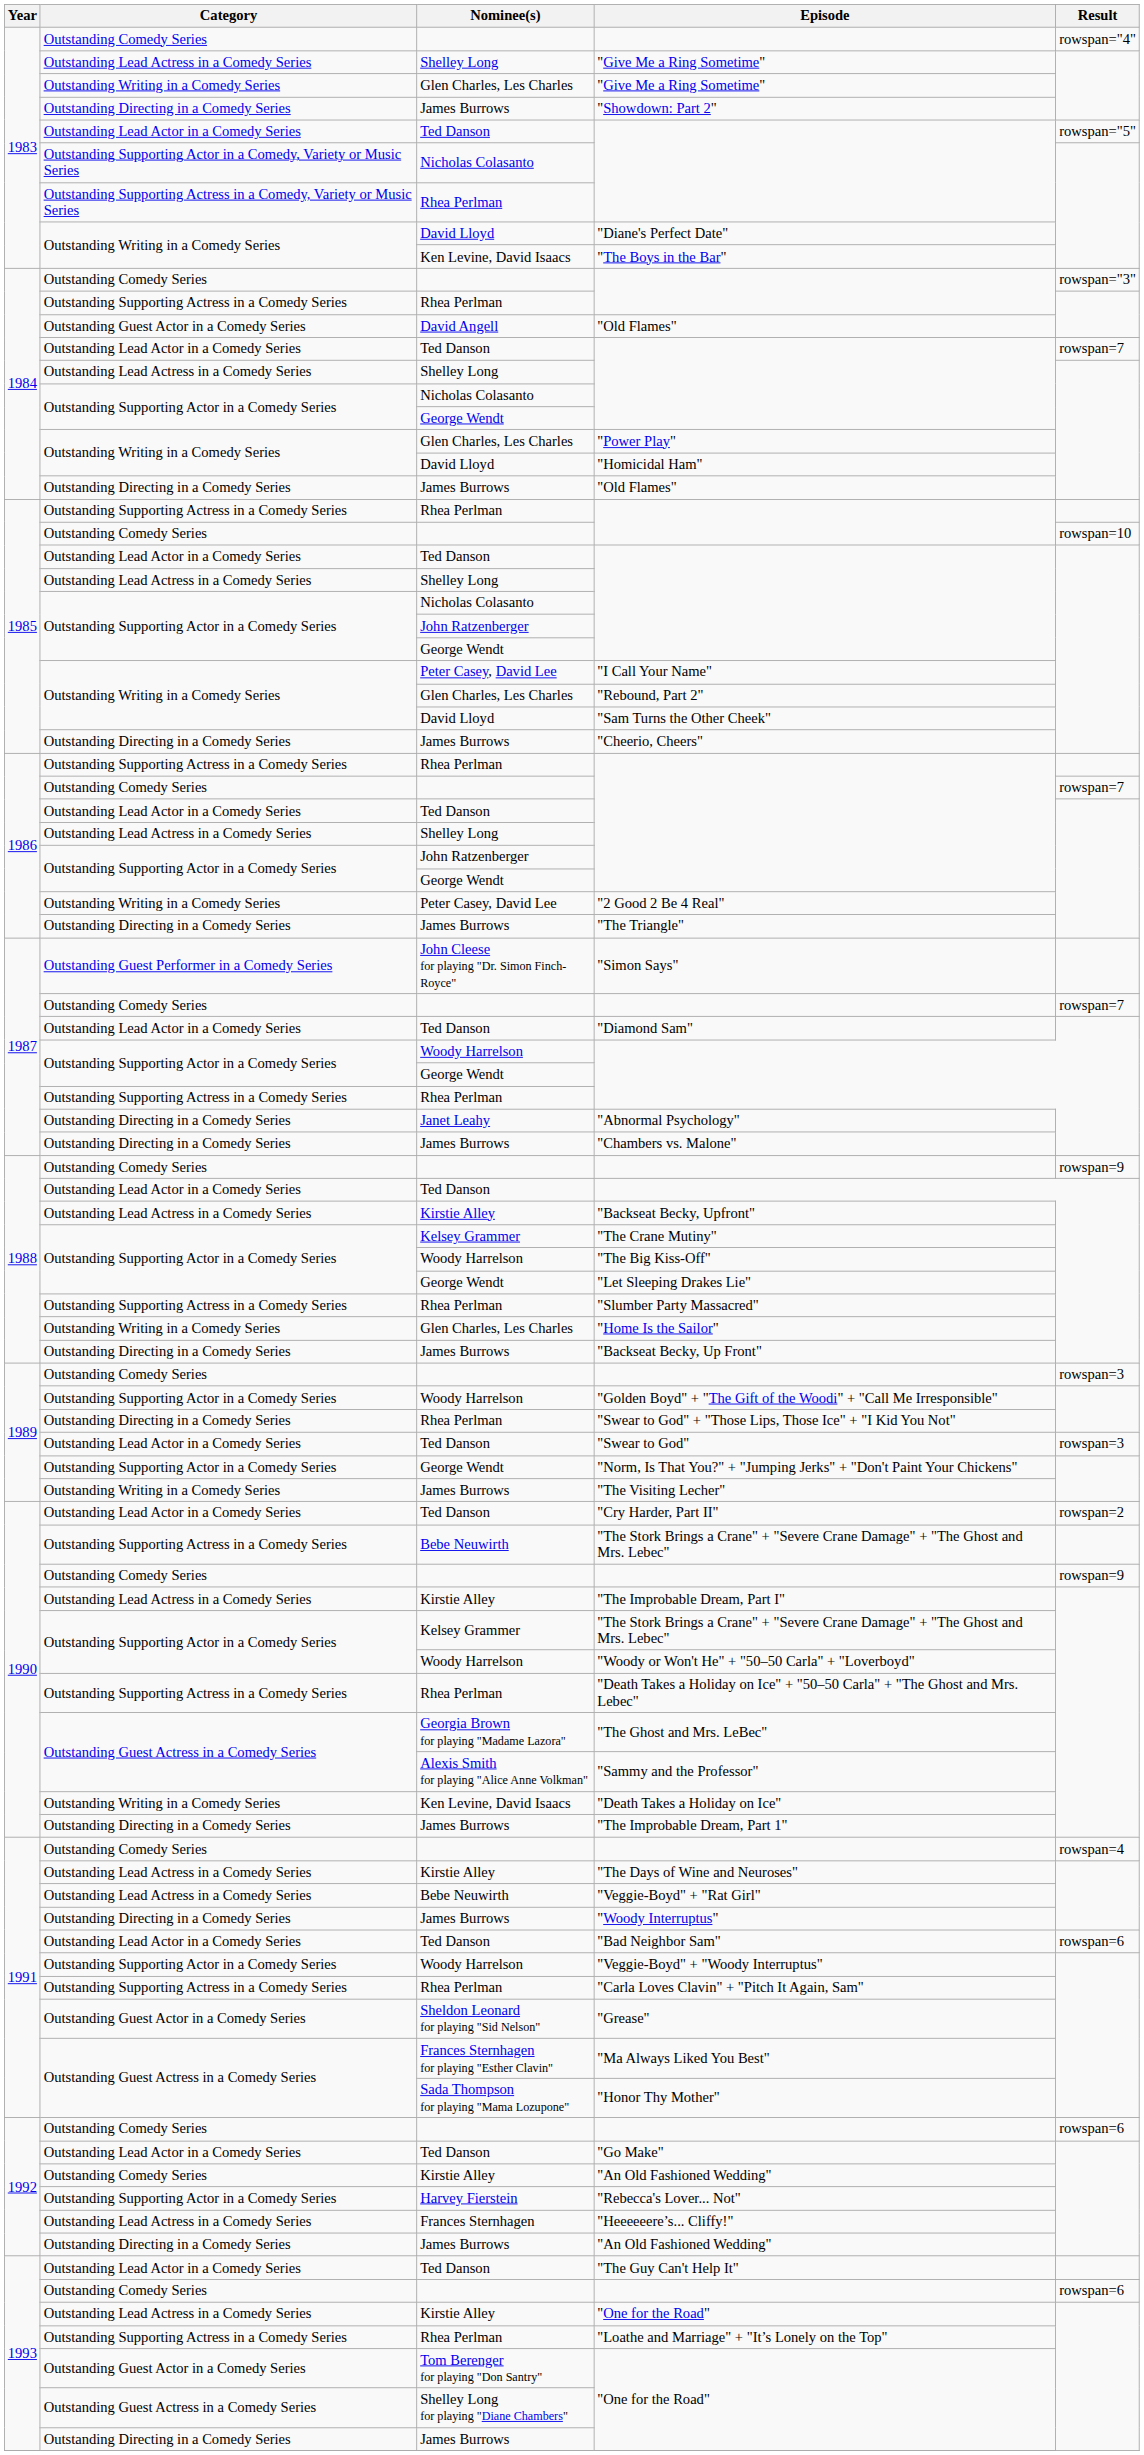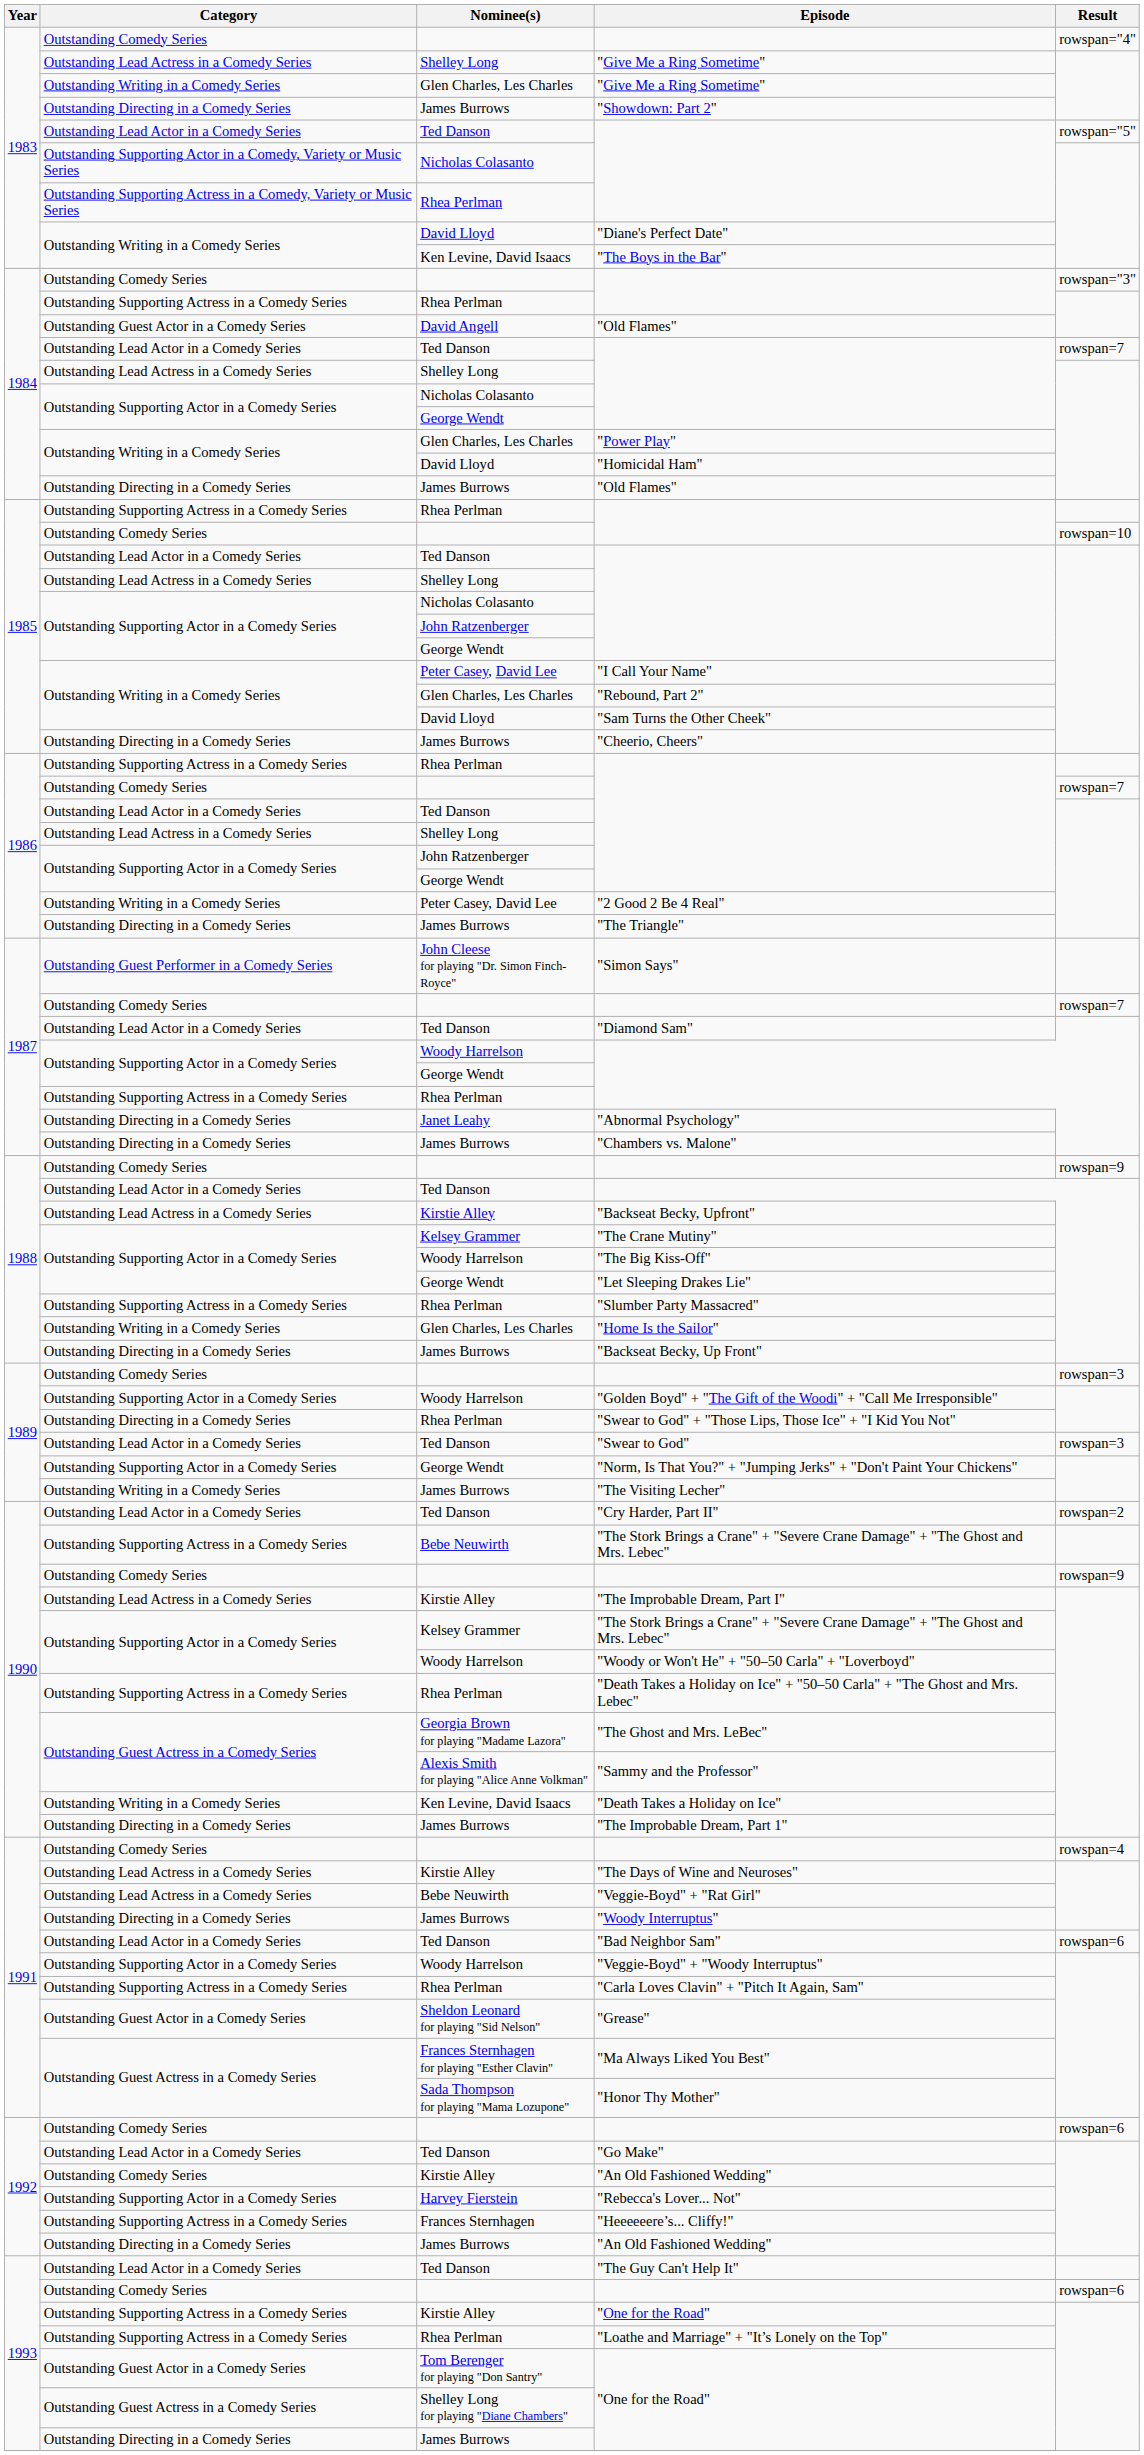"Heeeeeere’s... Cliffy!" | Category: Outstanding Lead Actress in a Comedy Series -> Outstanding Supporting Actress in a Comedy Series
Kirstie Alley / "One for the Road" | Category: Outstanding Lead Actress in a Comedy Series -> Outstanding Supporting Actress in a Comedy Series
